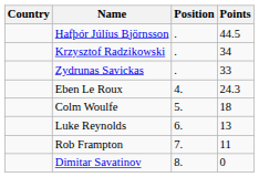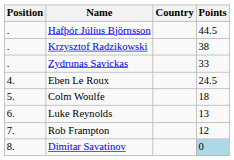columns swapped: Position <-> Country
Krzysztof Radzikowski | Points: 34 -> 38
Eben Le Roux | Points: 24.3 -> 24.5
Rob Frampton | Points: 11 -> 12
Dimitar Savatinov | Points: no background -> lightblue background
